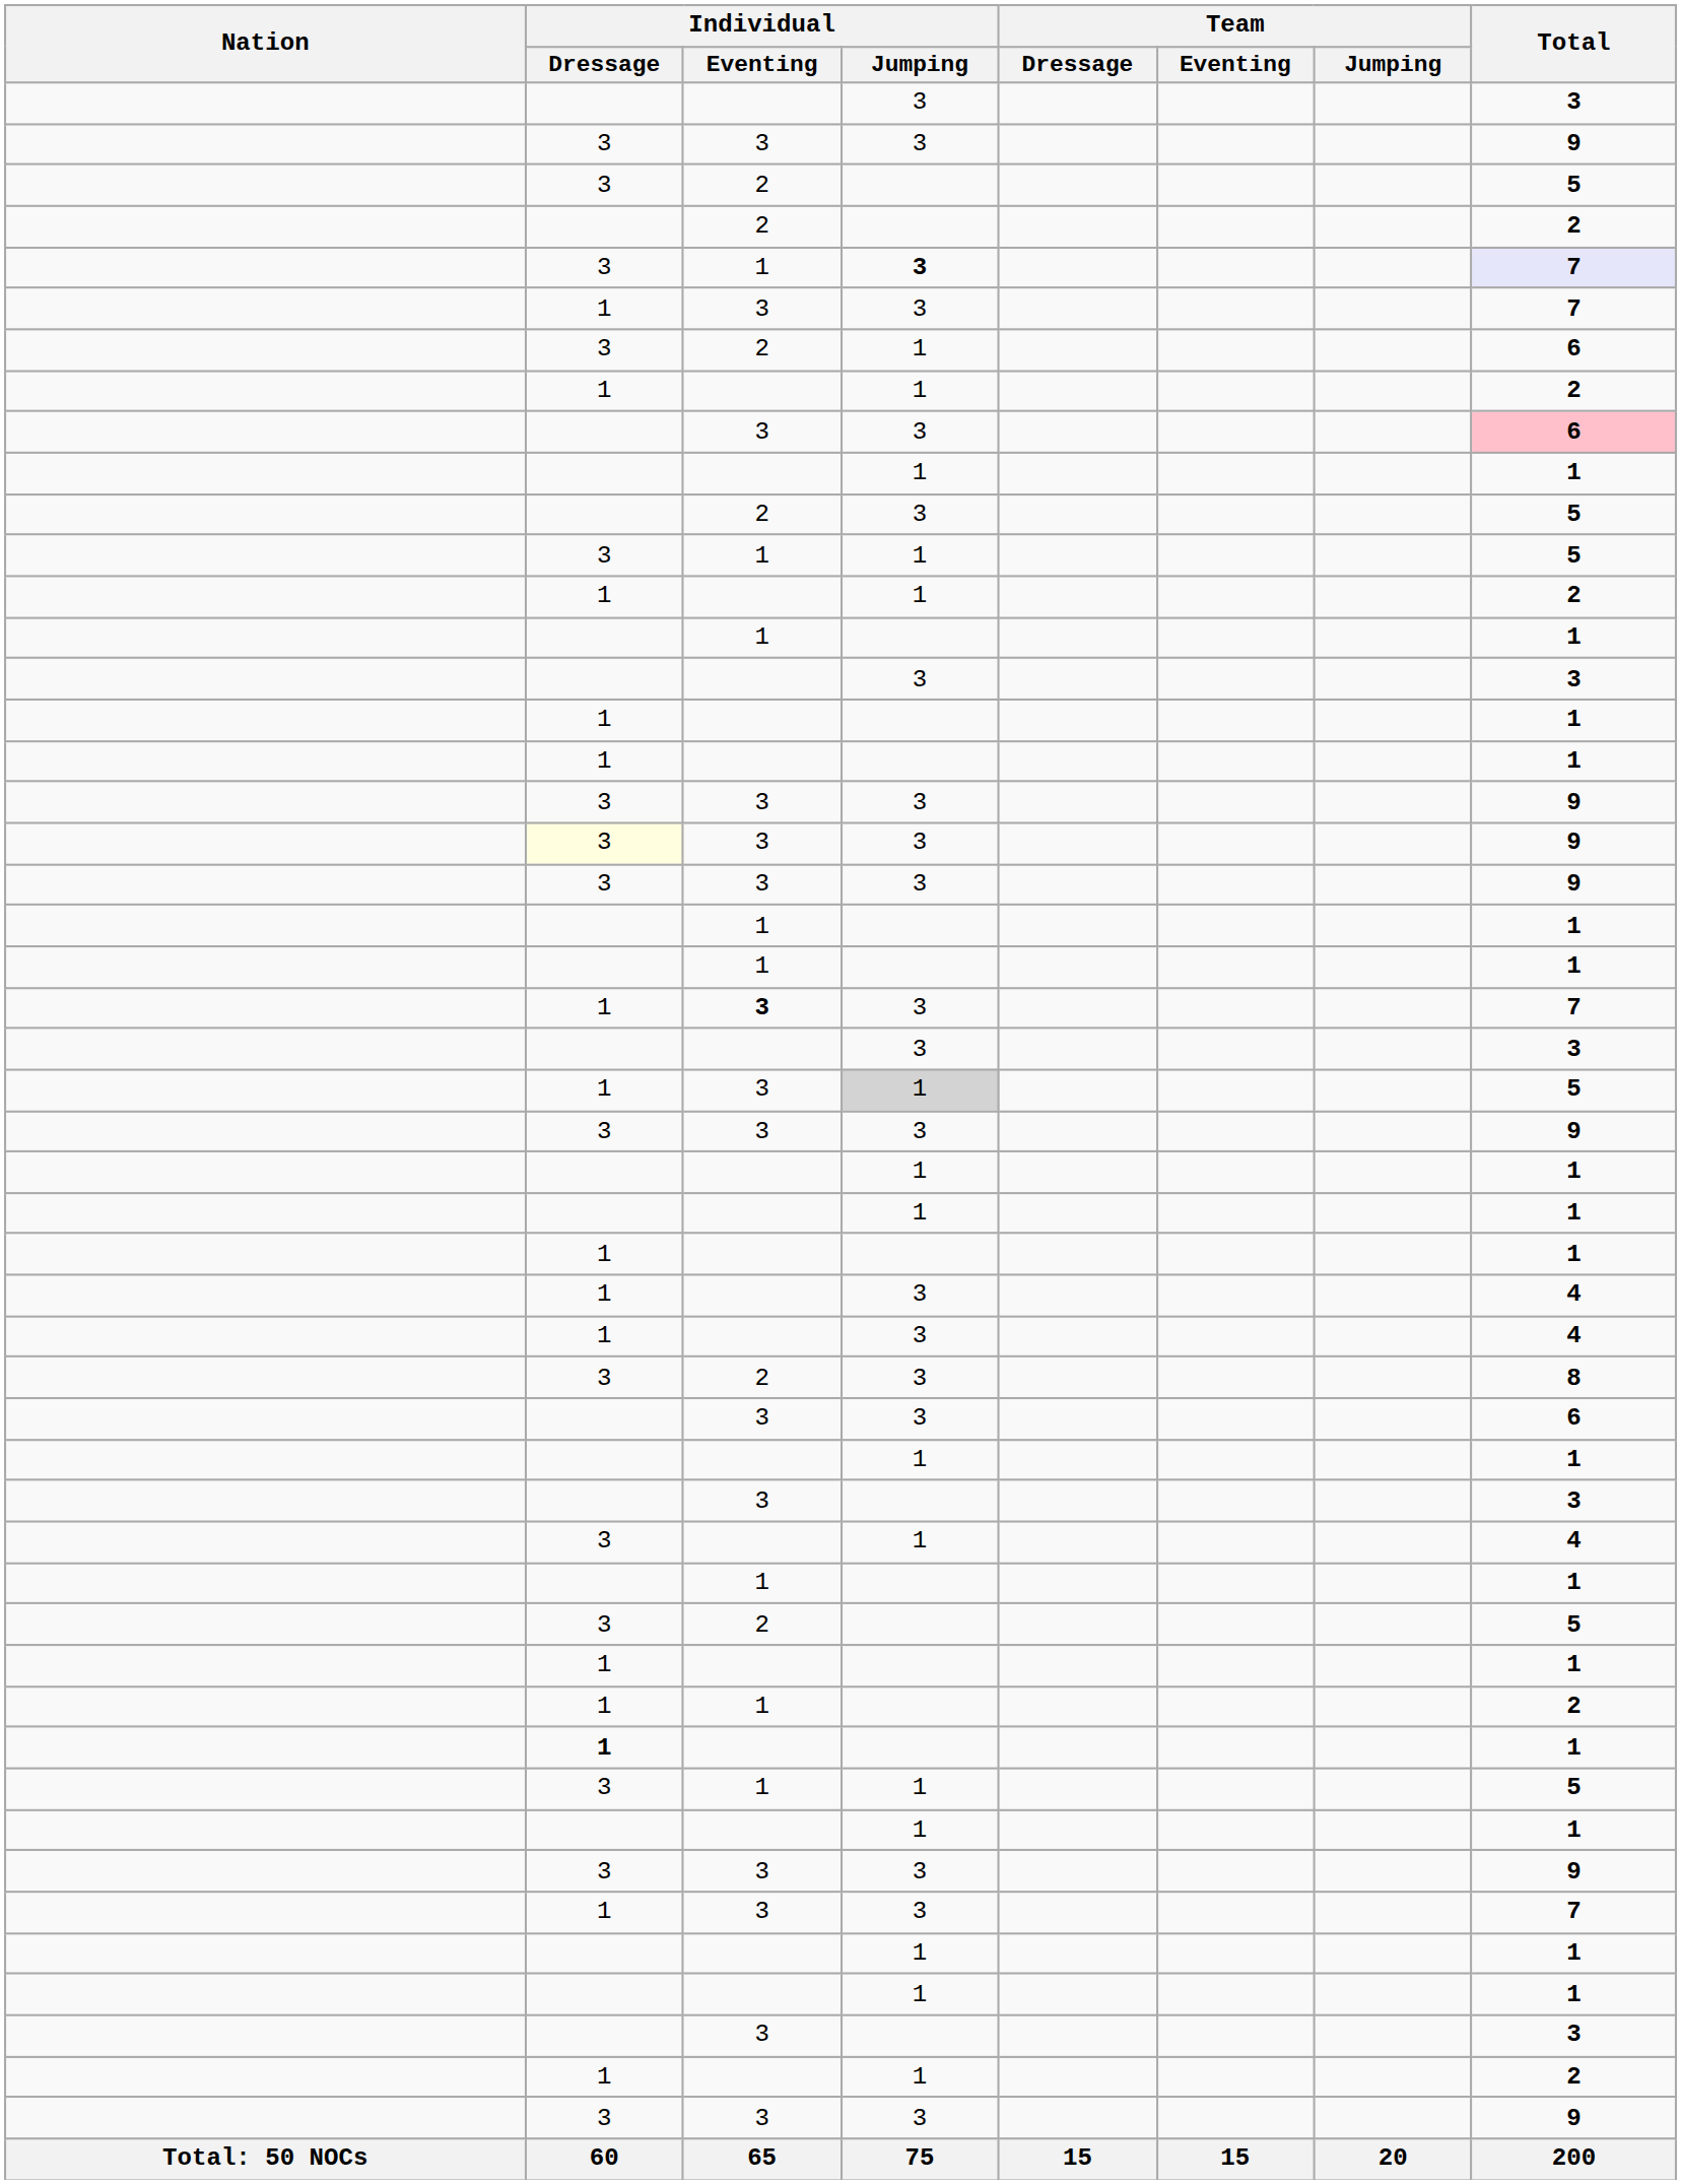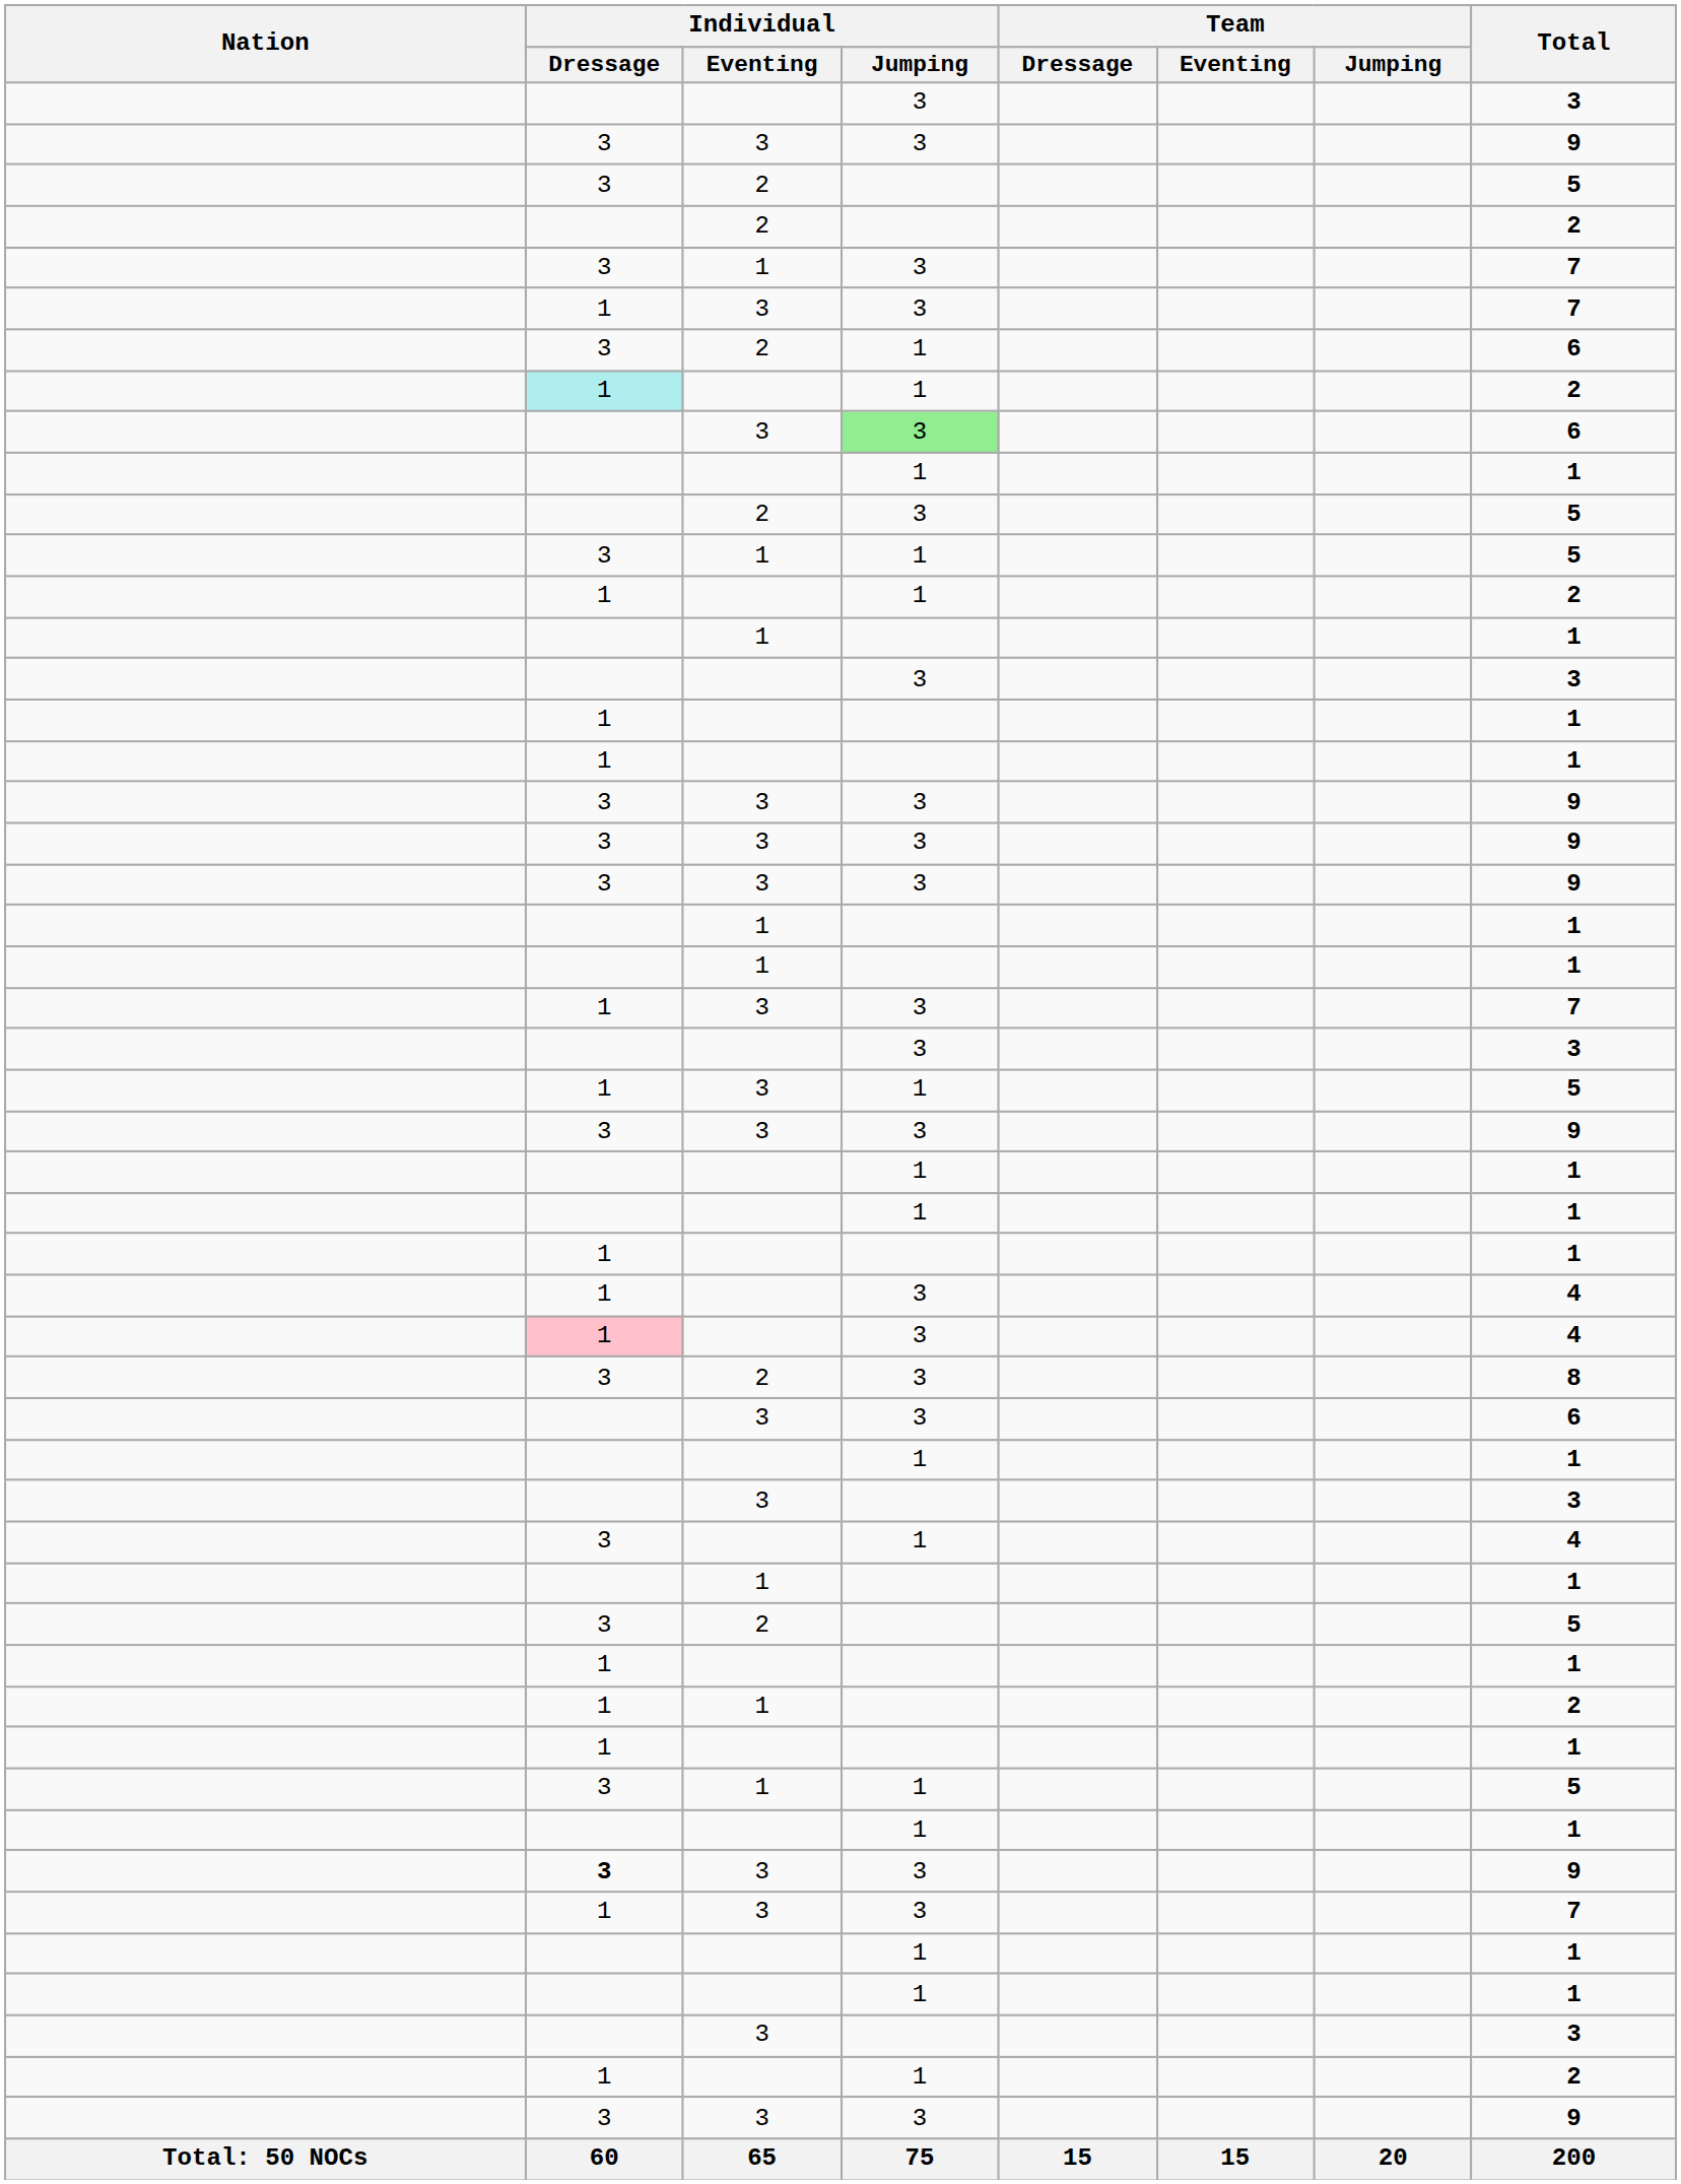row 7 | Individual / Jumping: bold -> normal
row 7 | Total: lavender background -> no background
row 10 | Individual / Dressage: no background -> paleturquoise background
row 11 | Individual / Jumping: no background -> lightgreen background
row 11 | Total: pink background -> no background
row 21 | Individual / Dressage: lightyellow background -> no background
row 25 | Individual / Eventing: bold -> normal
row 27 | Individual / Jumping: lightgrey background -> no background
row 33 | Individual / Dressage: no background -> pink background
row 43 | Individual / Dressage: bold -> normal
row 46 | Individual / Dressage: normal -> bold
